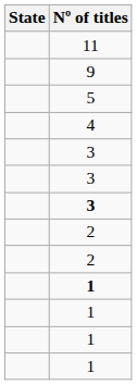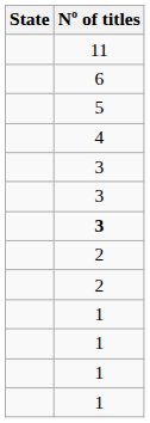row 3 | Nº of titles: 9 -> 6
row 11 | Nº of titles: bold -> normal
